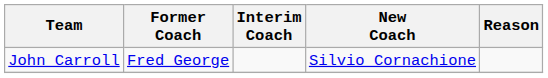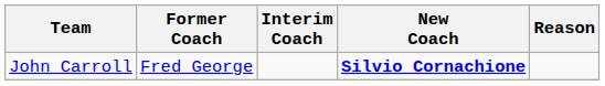John Carroll | New Coach: normal -> bold
